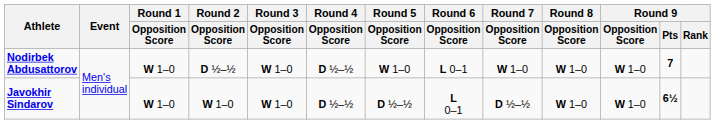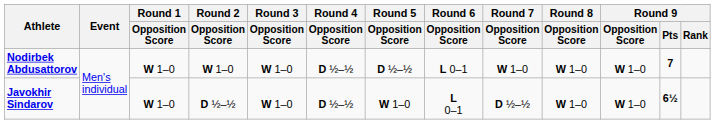Nodirbek Abdusattorov | Round 2 / Opposition Score: D ½–½ -> W 1–0
Nodirbek Abdusattorov | Round 5 / Opposition Score: W 1–0 -> D ½–½
Javokhir Sindarov | Round 2 / Opposition Score: W 1–0 -> D ½–½
Javokhir Sindarov | Round 5 / Opposition Score: D ½–½ -> W 1–0
